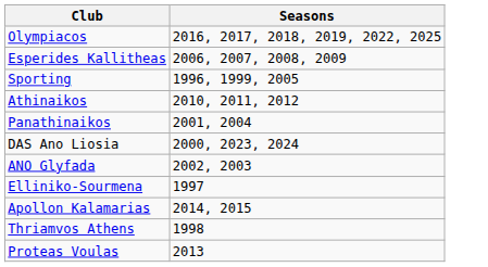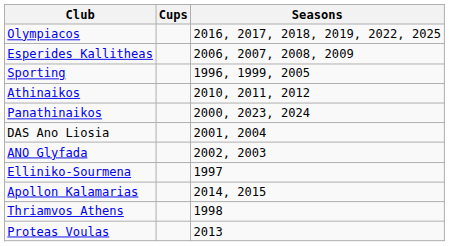+ column: Cups
Panathinaikos | Seasons: 2001, 2004 -> 2000, 2023, 2024
DAS Ano Liosia | Seasons: 2000, 2023, 2024 -> 2001, 2004
